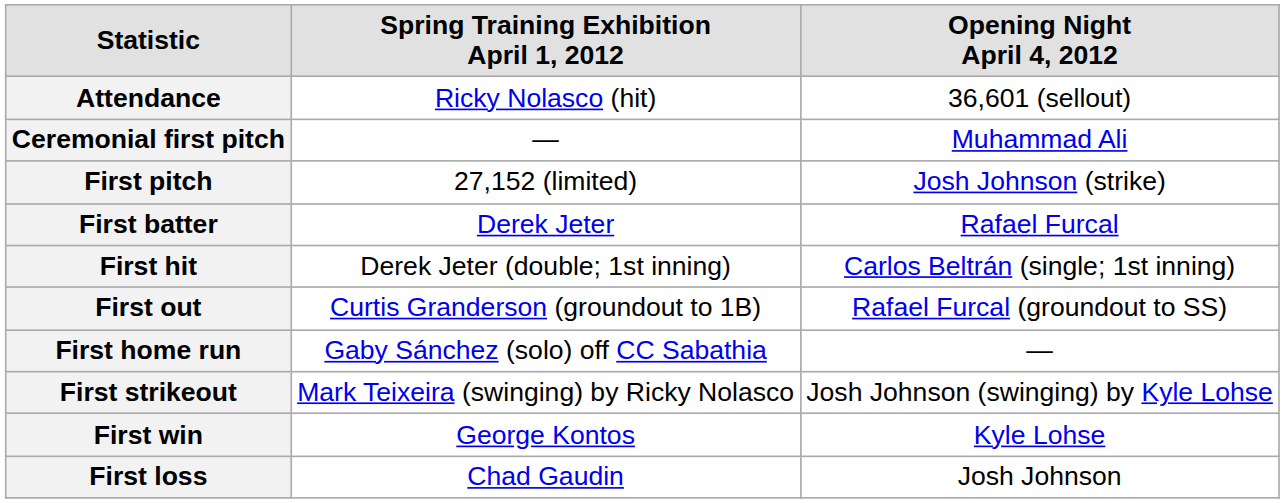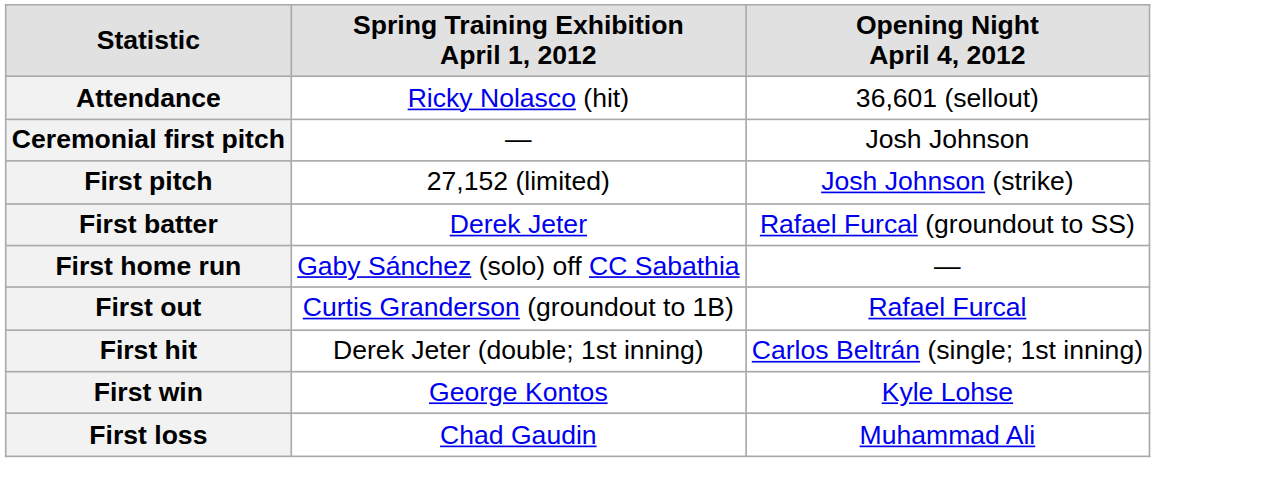Ceremonial first pitch | column 3: Muhammad Ali -> Josh Johnson
First batter | column 3: Rafael Furcal -> Rafael Furcal (groundout to SS)
rows swapped: First hit <-> First home run
First out | column 3: Rafael Furcal (groundout to SS) -> Rafael Furcal
- row: First strikeout | Mark Teixeira (swinging) by Ricky Nolasco | Josh Johnson (swinging) by Kyle Lohse
First loss | column 3: Josh Johnson -> Muhammad Ali
